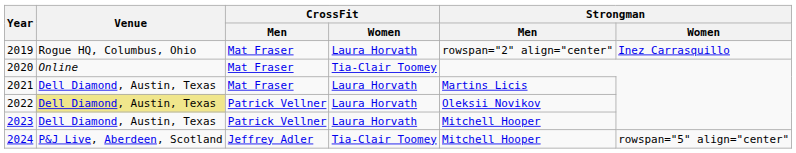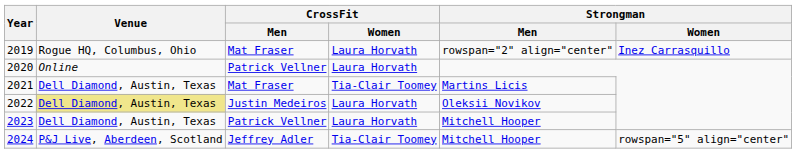2020 | CrossFit / Men: Mat Fraser -> Patrick Vellner
2020 | CrossFit / Women: Tia-Clair Toomey -> Laura Horvath
2021 | CrossFit / Women: Laura Horvath -> Tia-Clair Toomey
2022 | CrossFit / Men: Patrick Vellner -> Justin Medeiros
